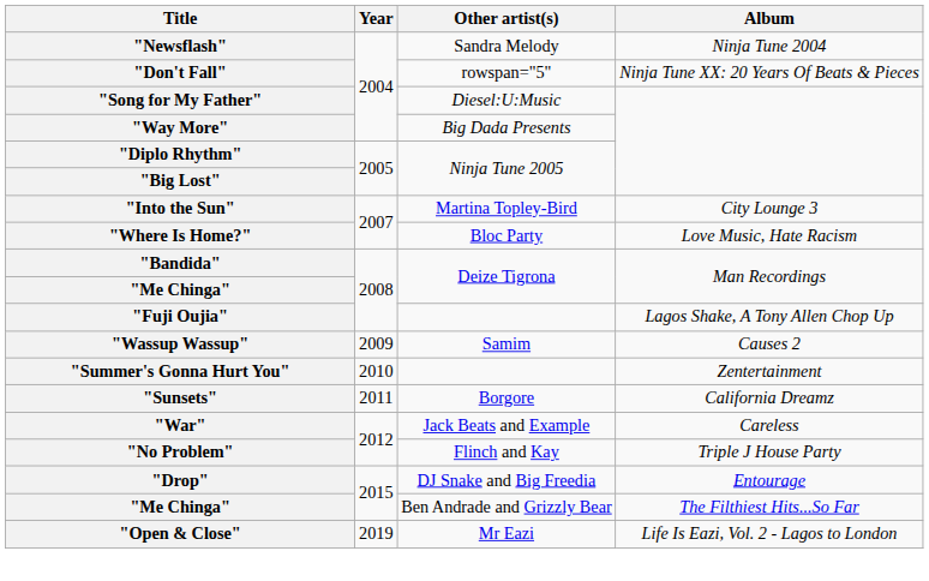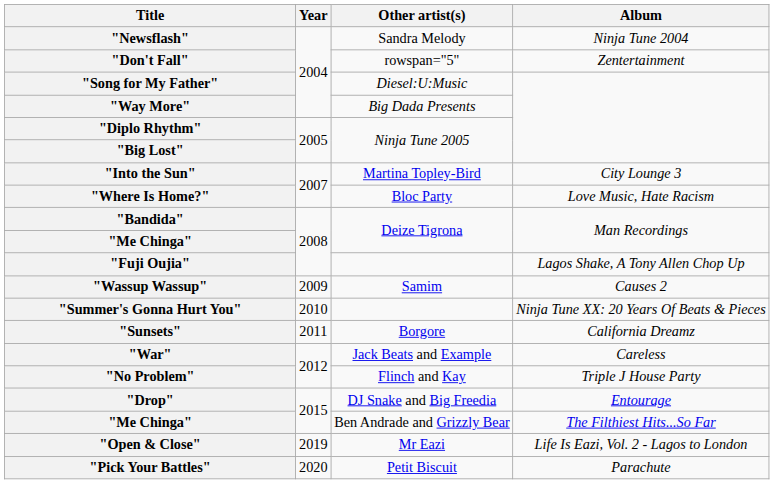"Don't Fall" | Album: Ninja Tune XX: 20 Years Of Beats & Pieces -> Zentertainment
"Summer's Gonna Hurt You" | Album: Zentertainment -> Ninja Tune XX: 20 Years Of Beats & Pieces
+ row: "Pick Your Battles" | 2020 | Petit Biscuit | Parachute
